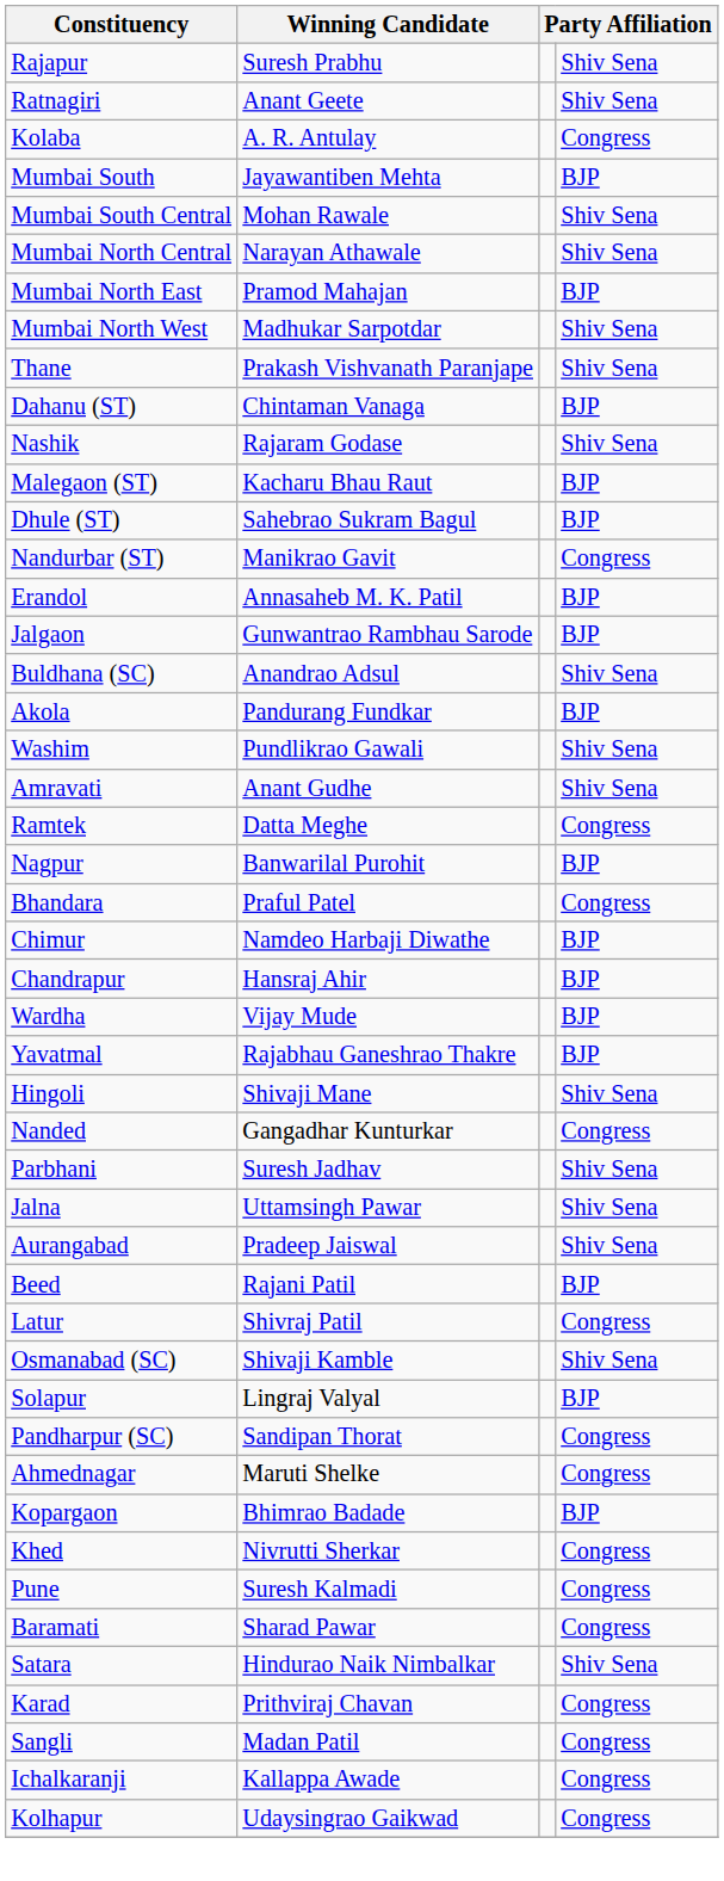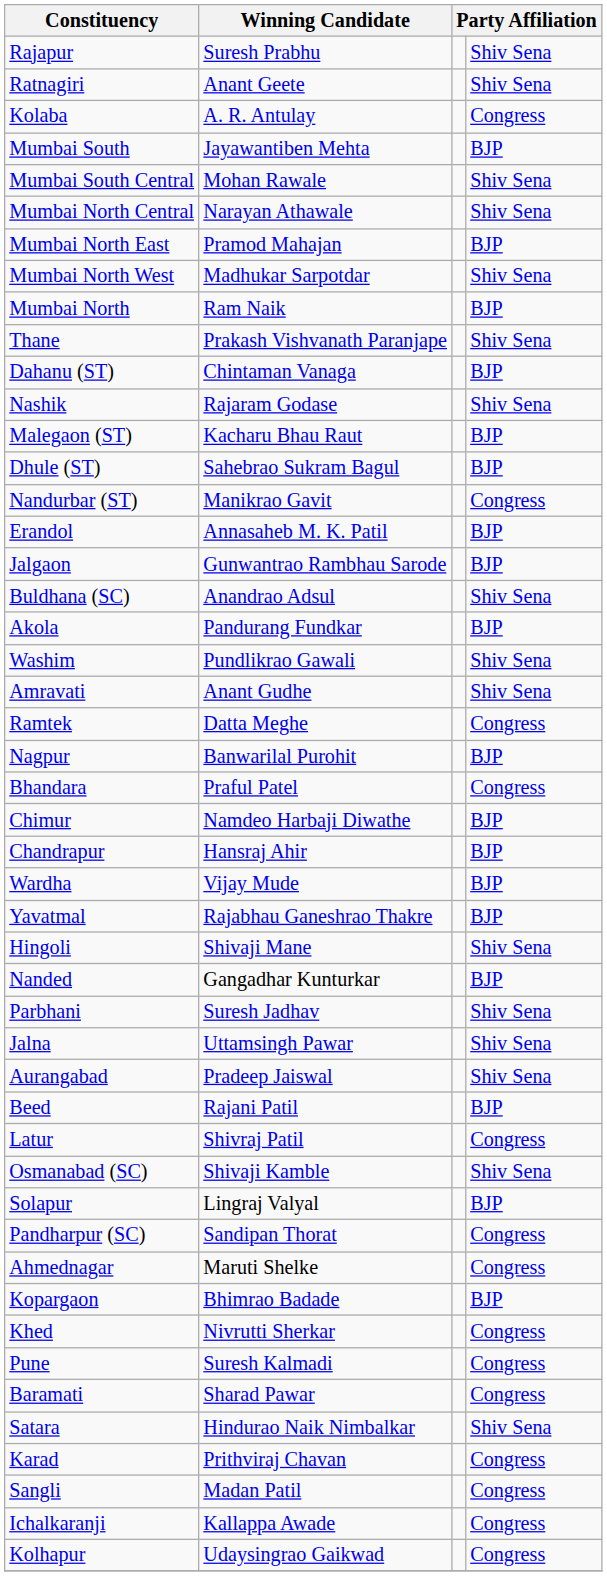+ row: Mumbai North | Ram Naik | BJP
Nanded | column 4: Congress -> BJP
